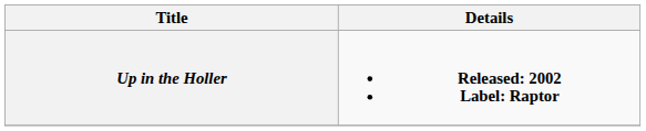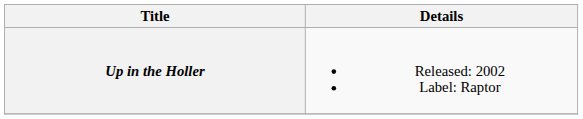Up in the Holler | Details: bold -> normal
